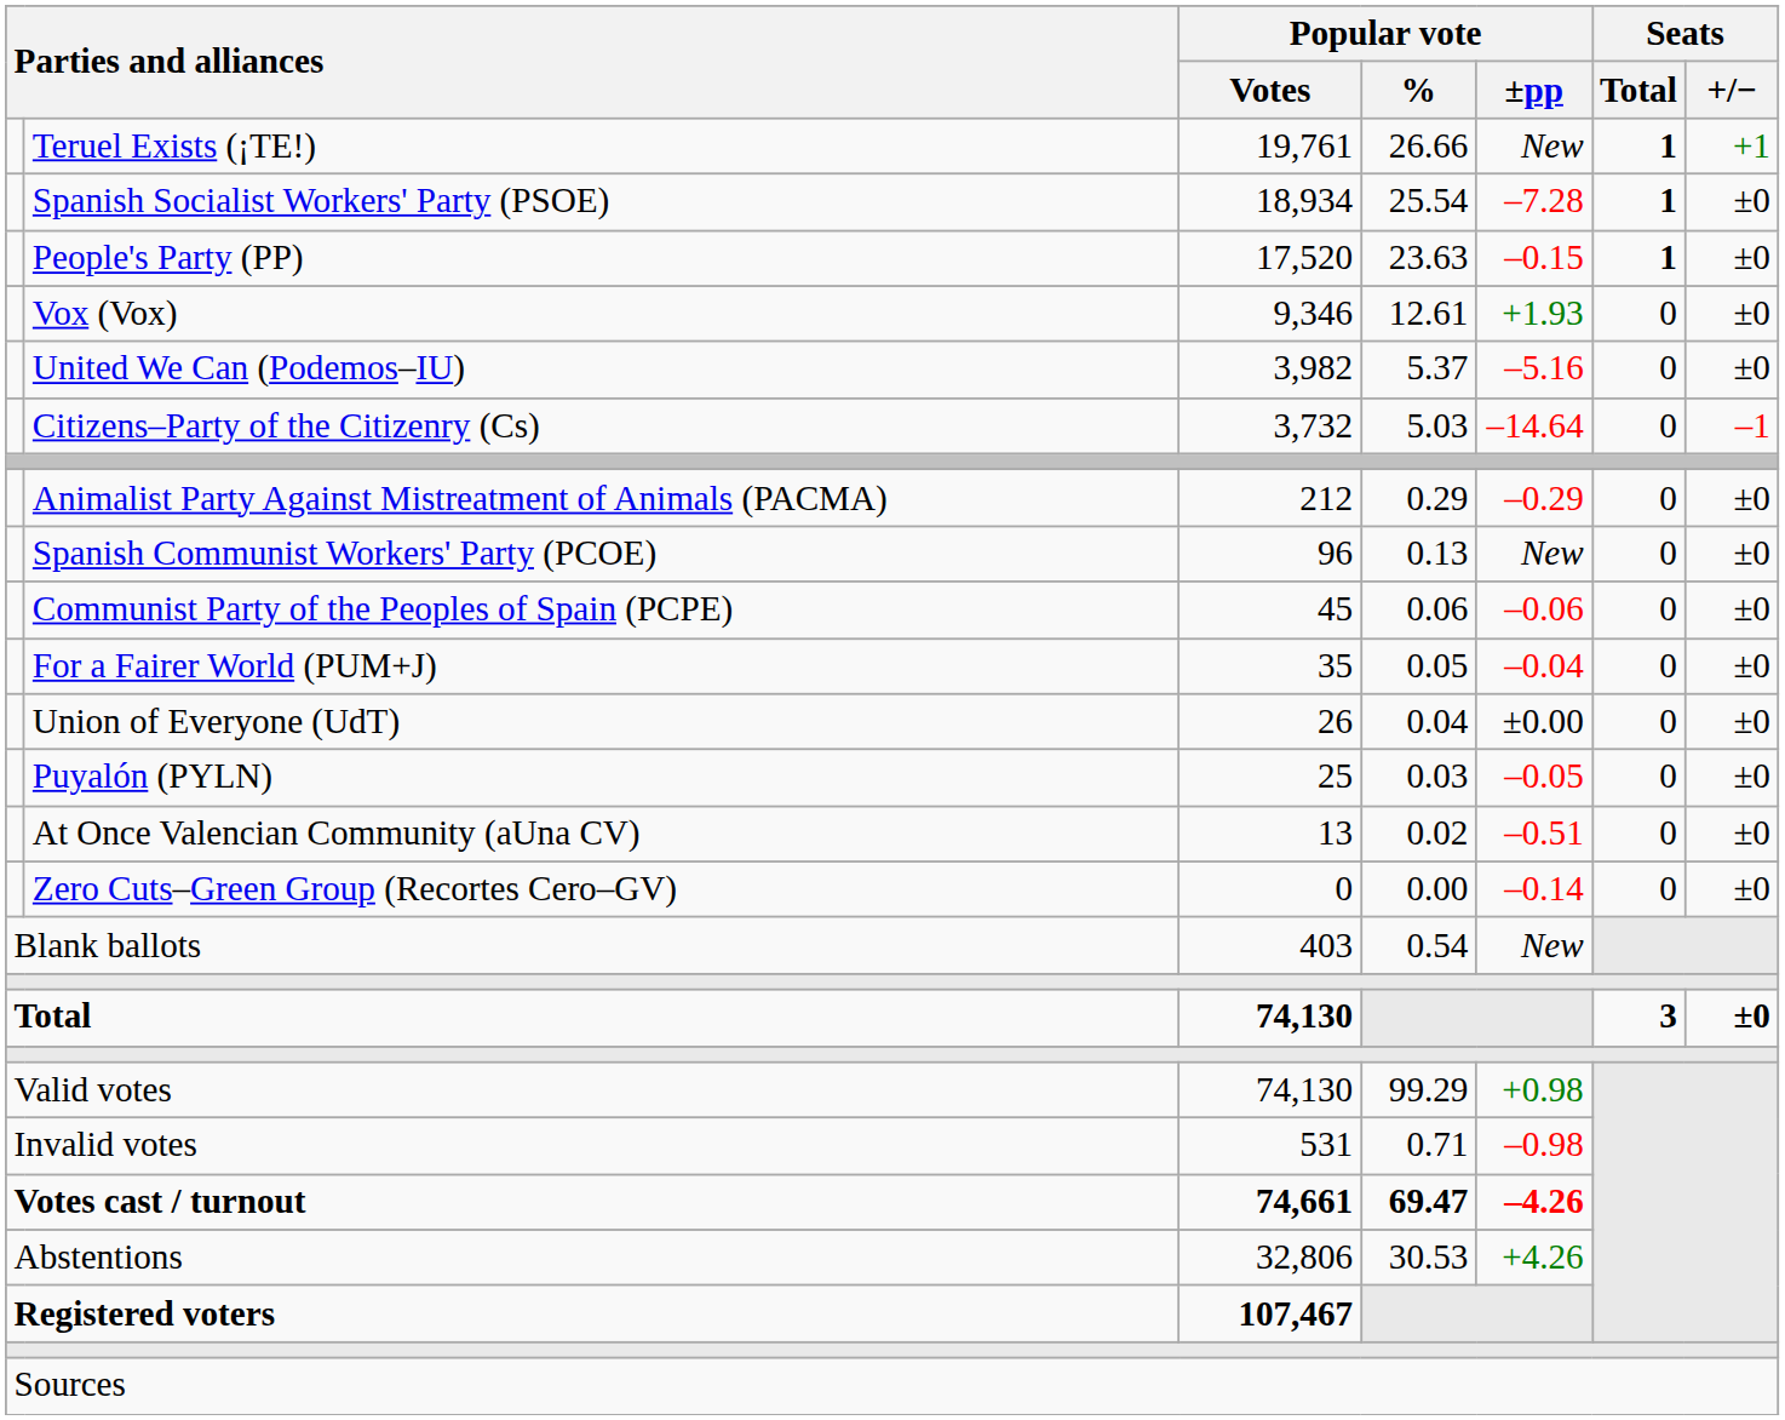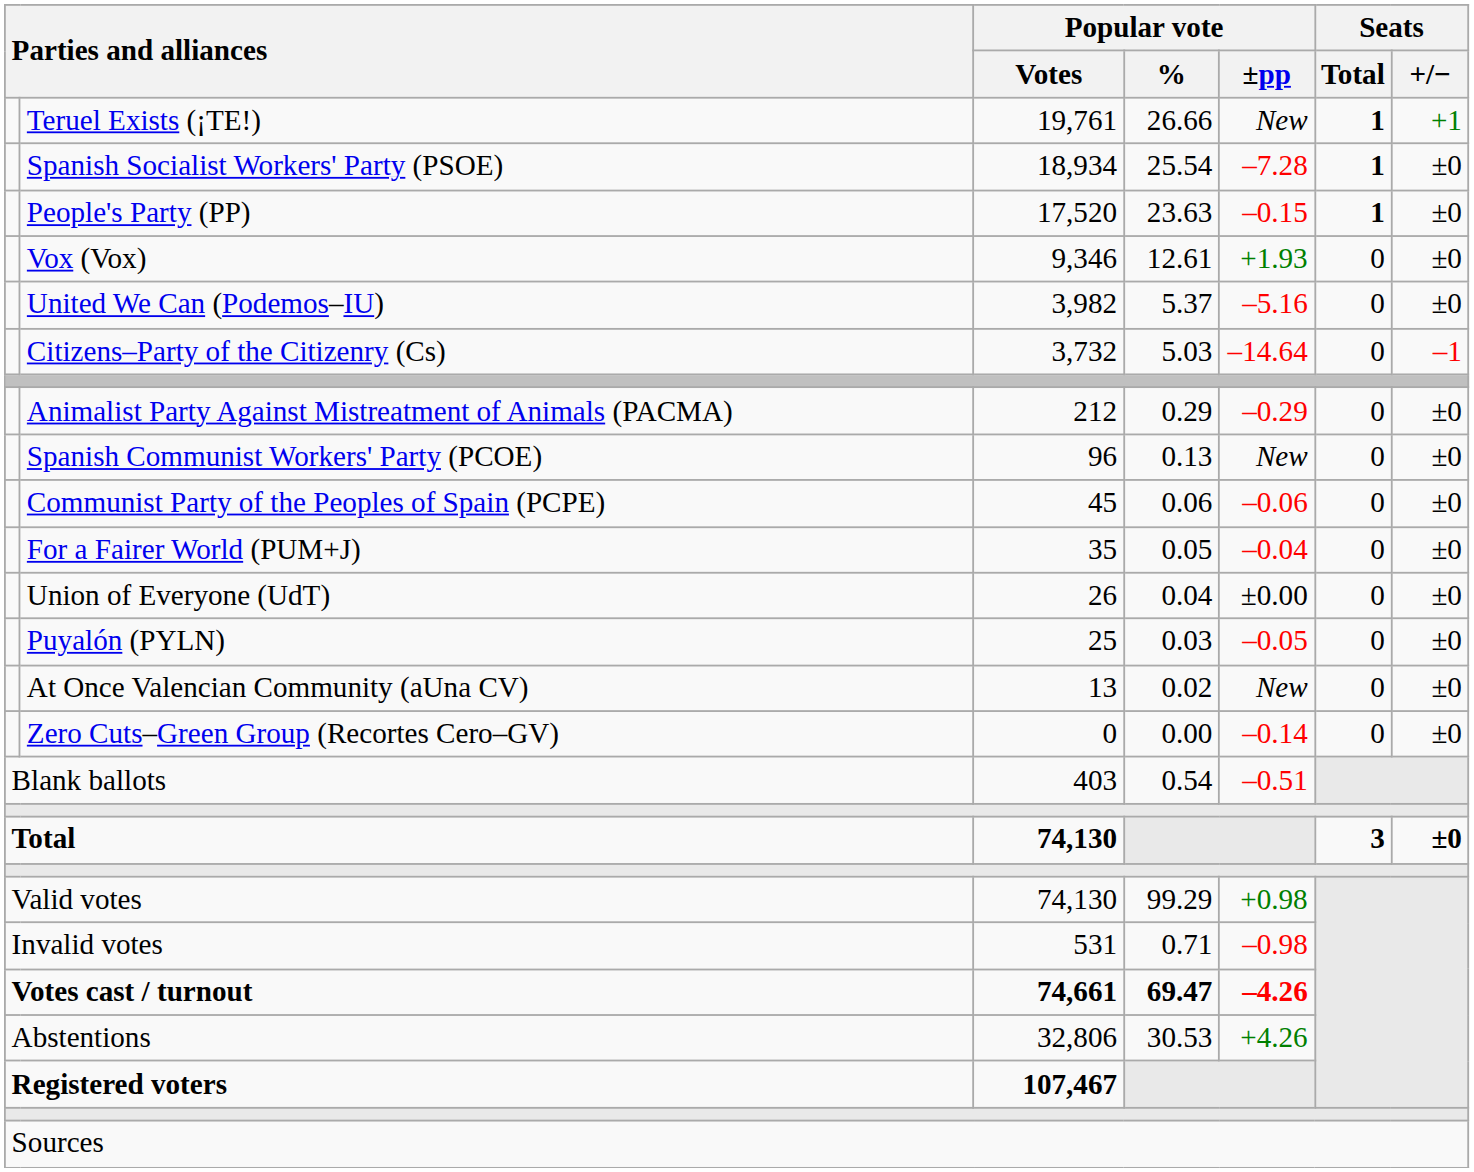At Once Valencian Community (aUna CV) | Popular vote / ±pp: –0.51 -> New
Blank ballots | Popular vote / ±pp: New -> –0.51
